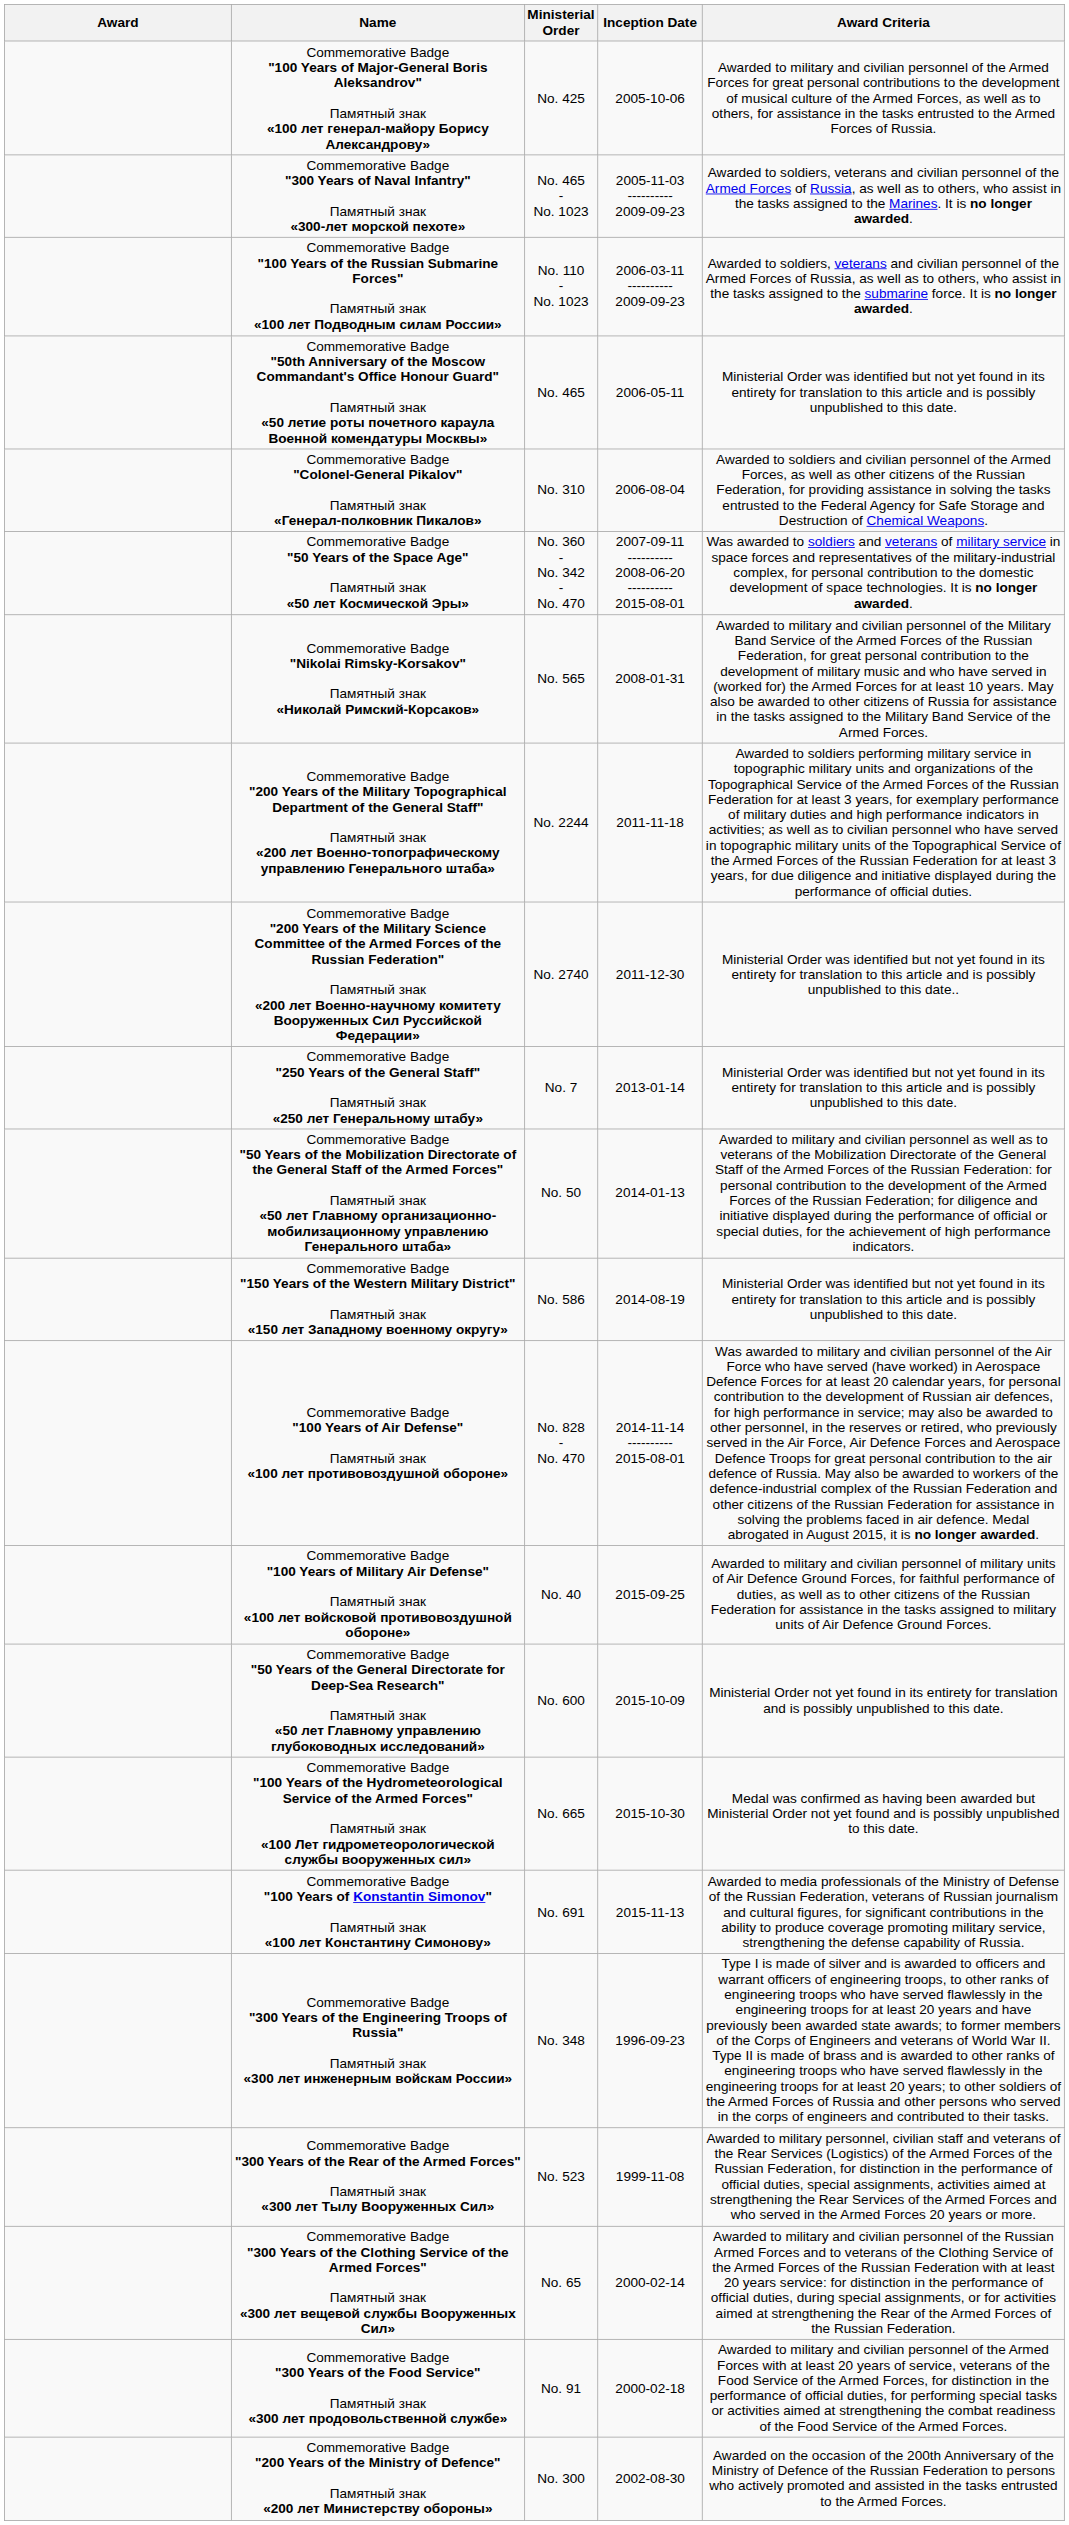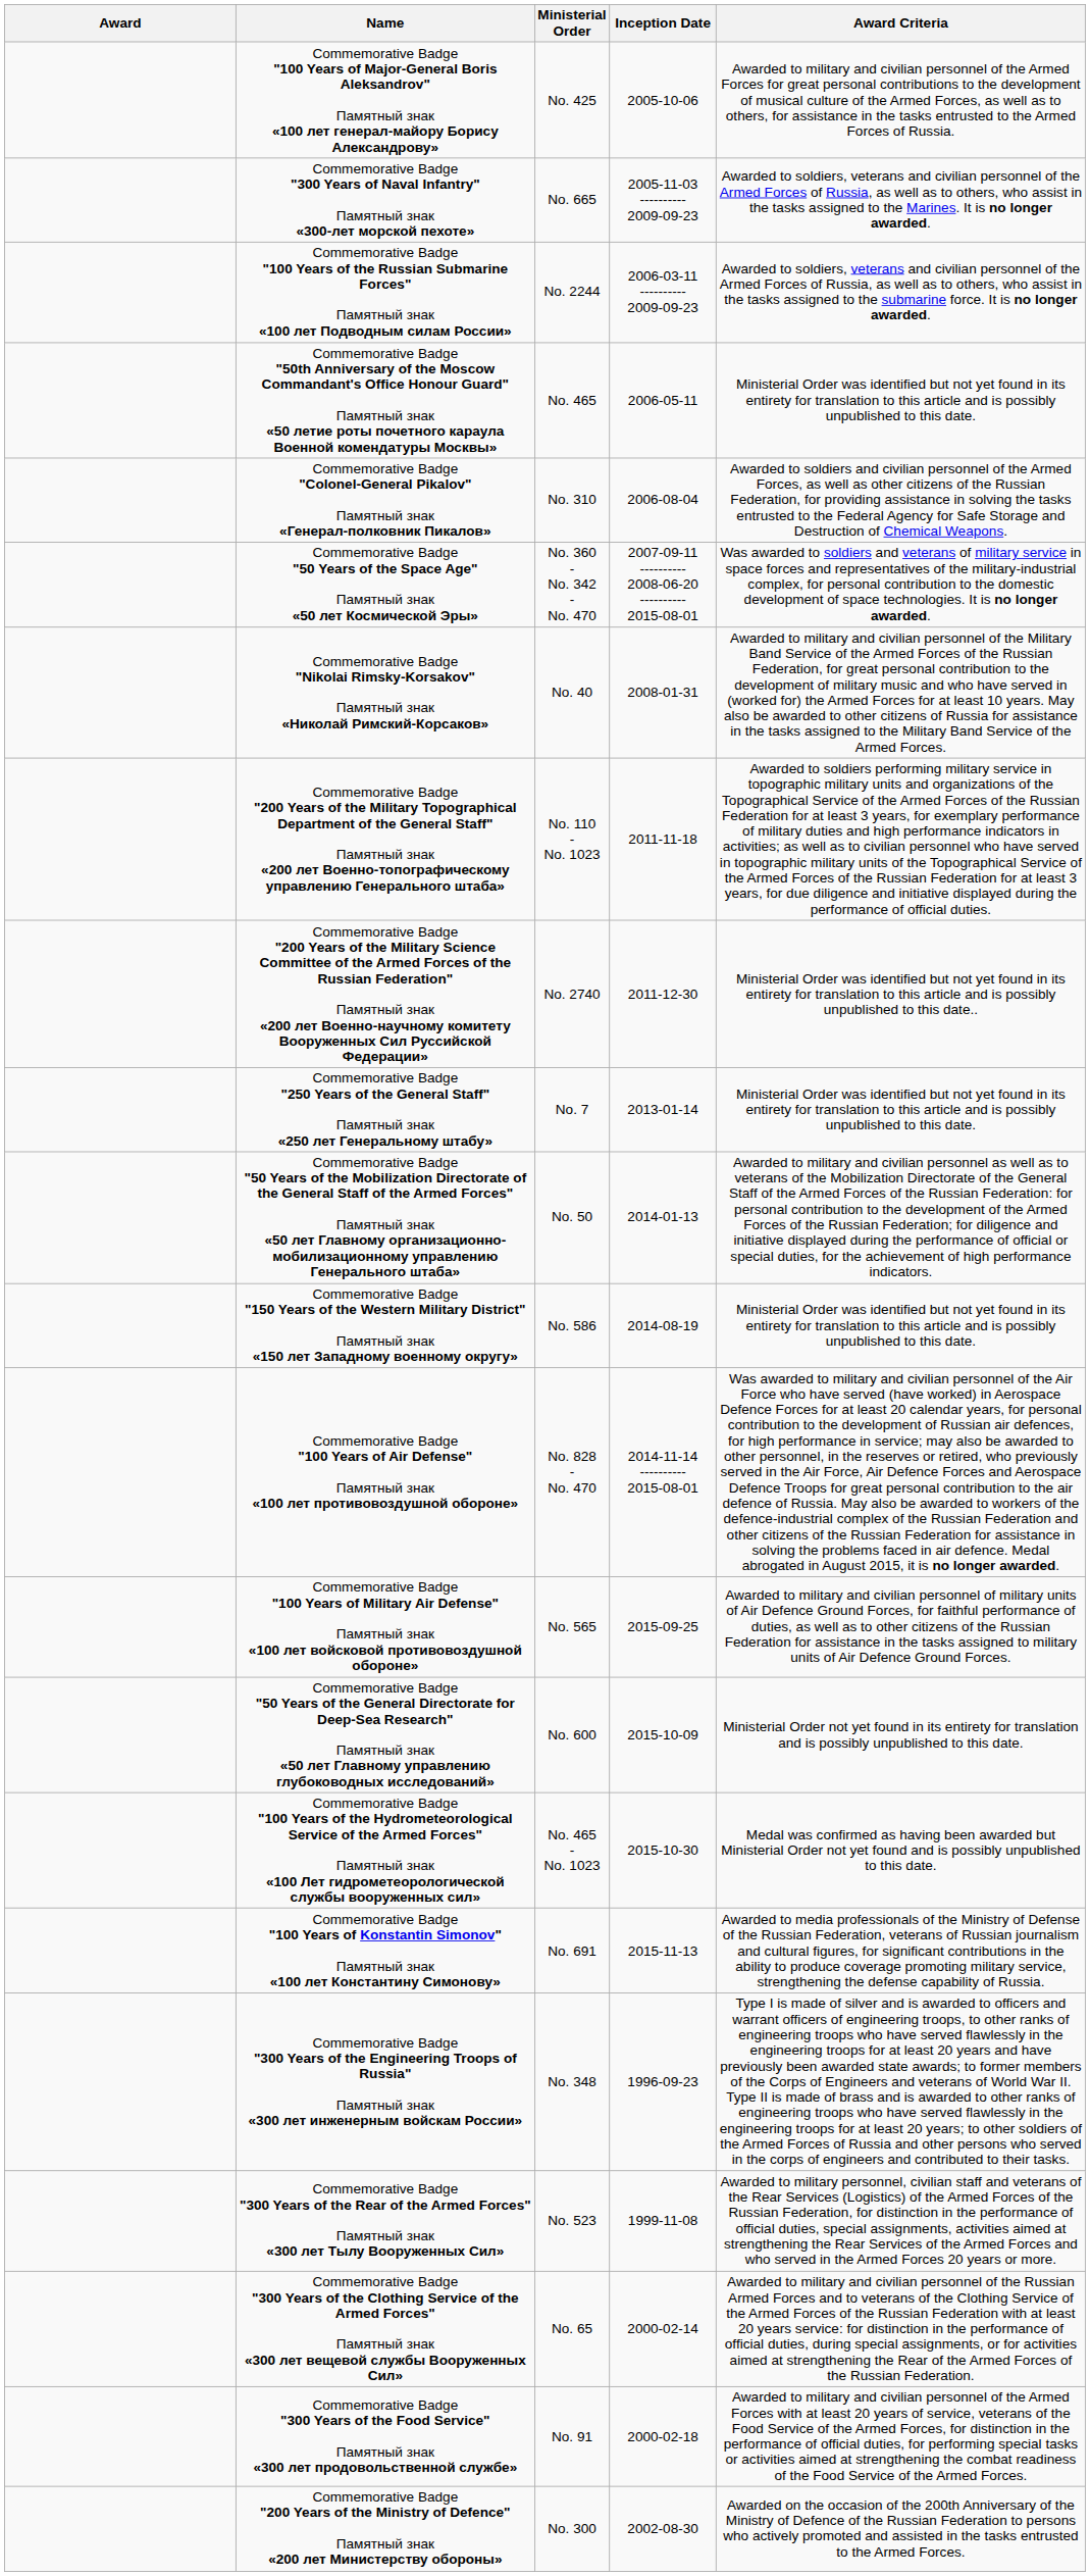row 3 | Ministerial Order: No. 465 - No. 1023 -> No. 665
row 4 | Ministerial Order: No. 110 - No. 1023 -> No. 2244
row 8 | Ministerial Order: No. 565 -> No. 40
row 9 | Ministerial Order: No. 2244 -> No. 110 - No. 1023
row 15 | Ministerial Order: No. 40 -> No. 565
row 17 | Ministerial Order: No. 665 -> No. 465 - No. 1023
